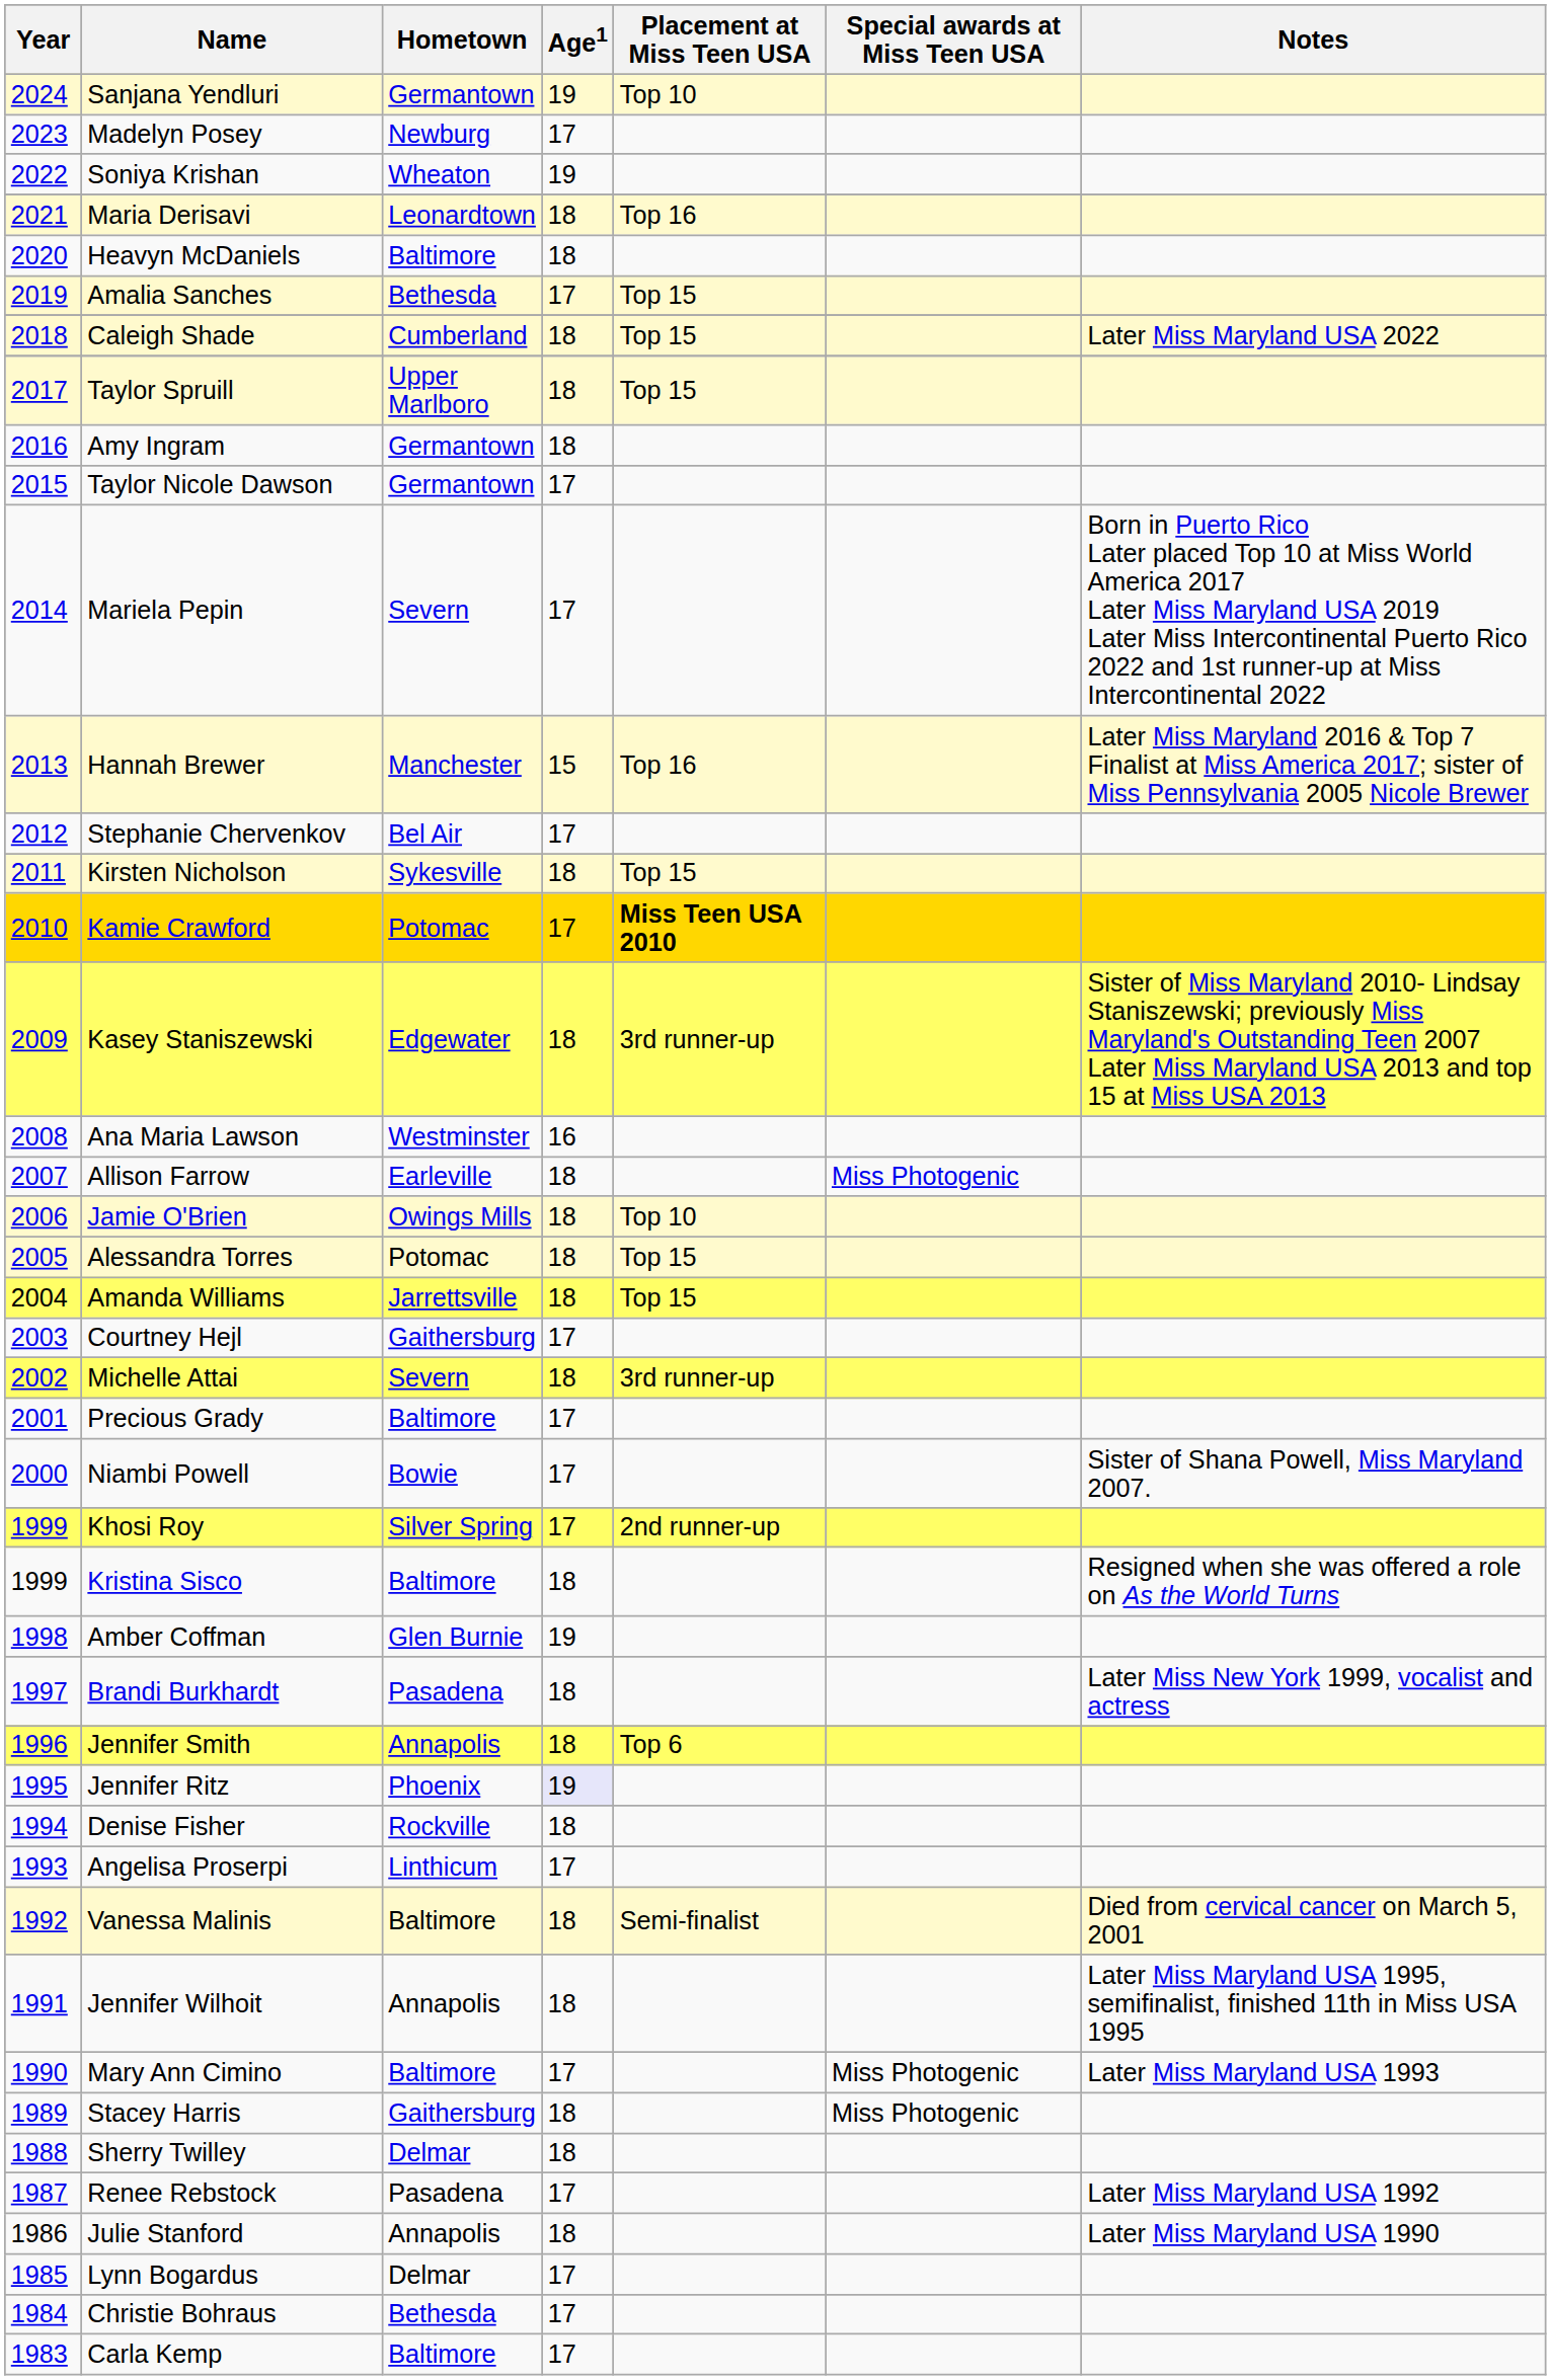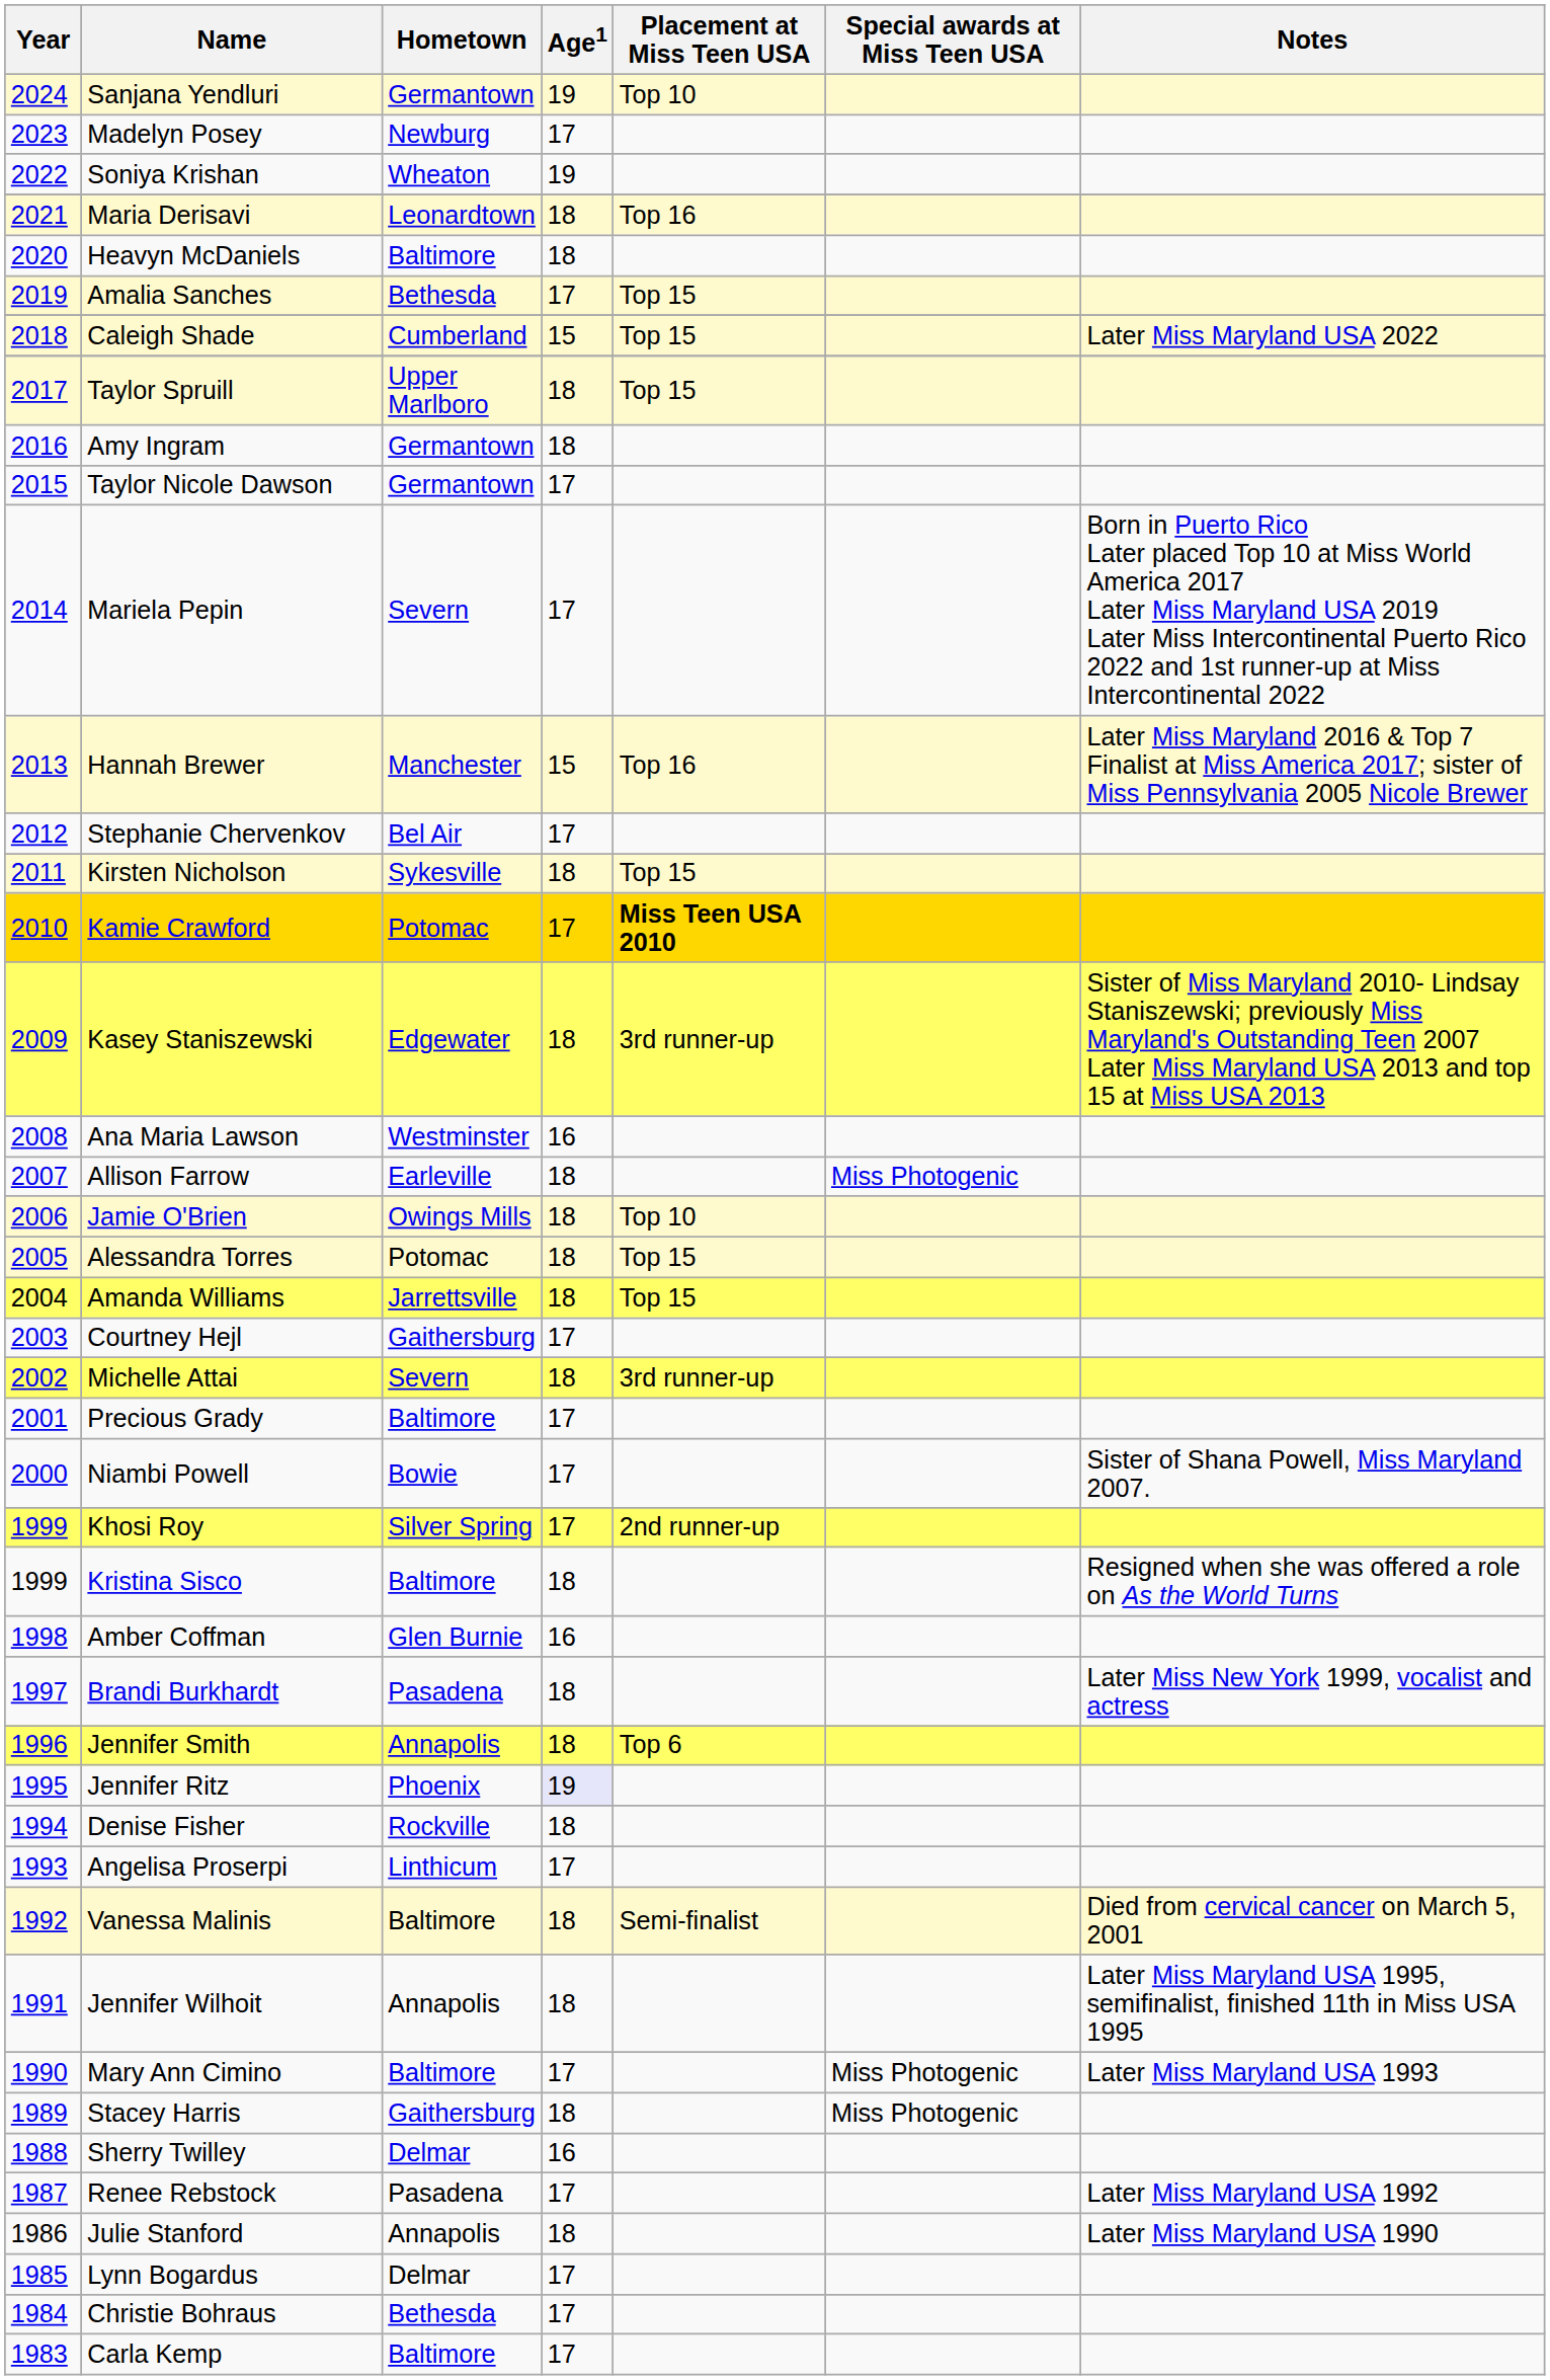Caleigh Shade | Age1: 18 -> 15
Amber Coffman | Age1: 19 -> 16
Sherry Twilley | Age1: 18 -> 16
